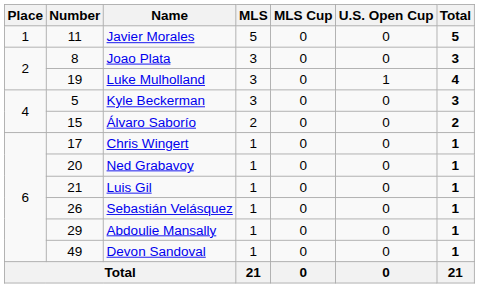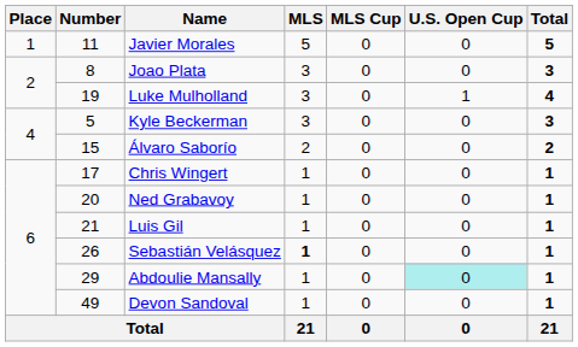Sebastián Velásquez | MLS: normal -> bold
Abdoulie Mansally | U.S. Open Cup: no background -> paleturquoise background
